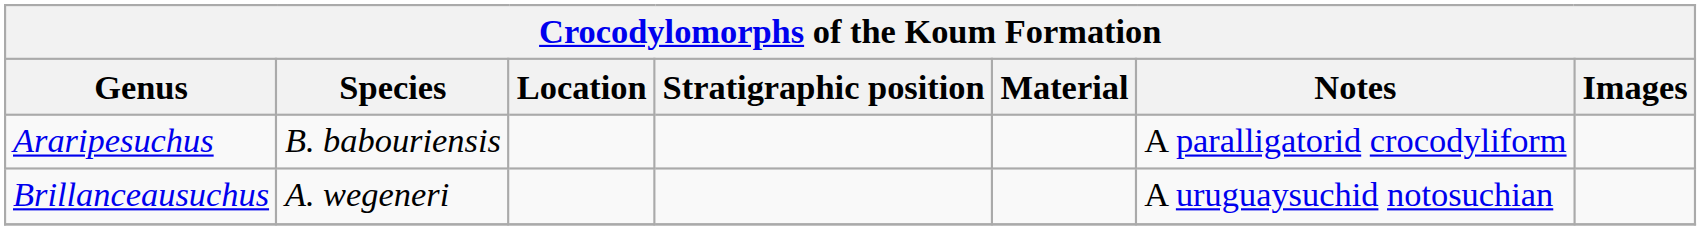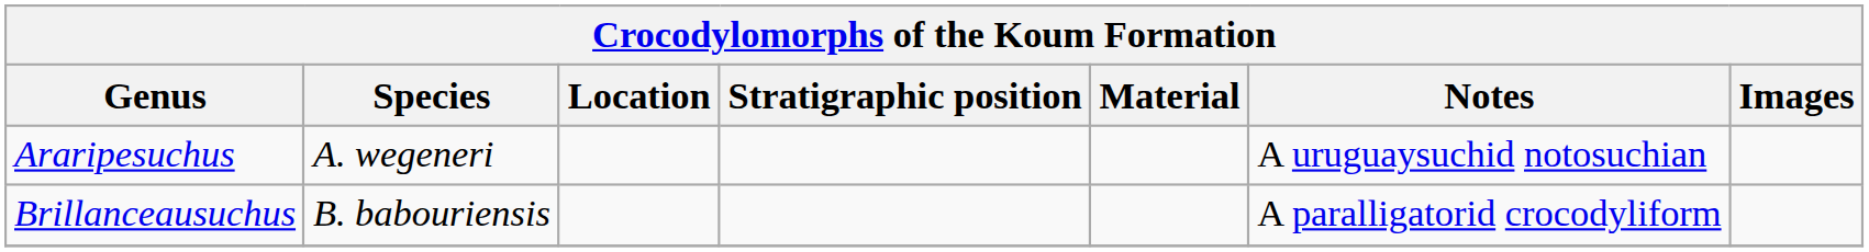Araripesuchus | Species: B. babouriensis -> A. wegeneri
Araripesuchus | Notes: A paralligatorid crocodyliform -> A uruguaysuchid notosuchian
Brillanceausuchus | Species: A. wegeneri -> B. babouriensis
Brillanceausuchus | Notes: A uruguaysuchid notosuchian -> A paralligatorid crocodyliform
